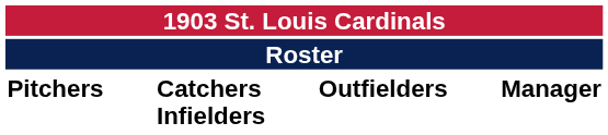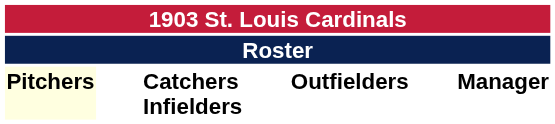Pitchers | column 1: no background -> lightyellow background
